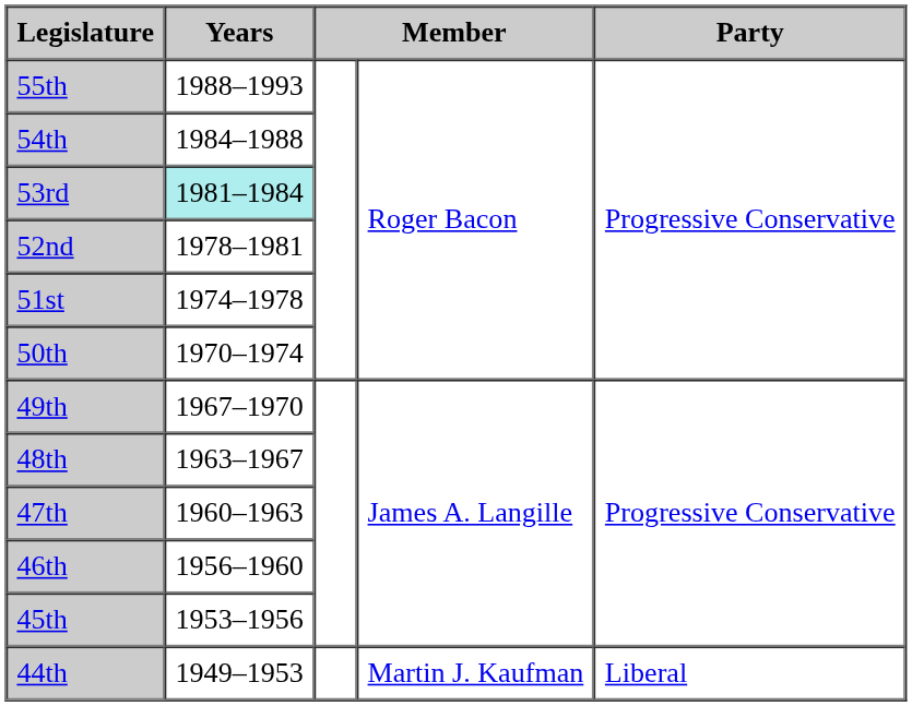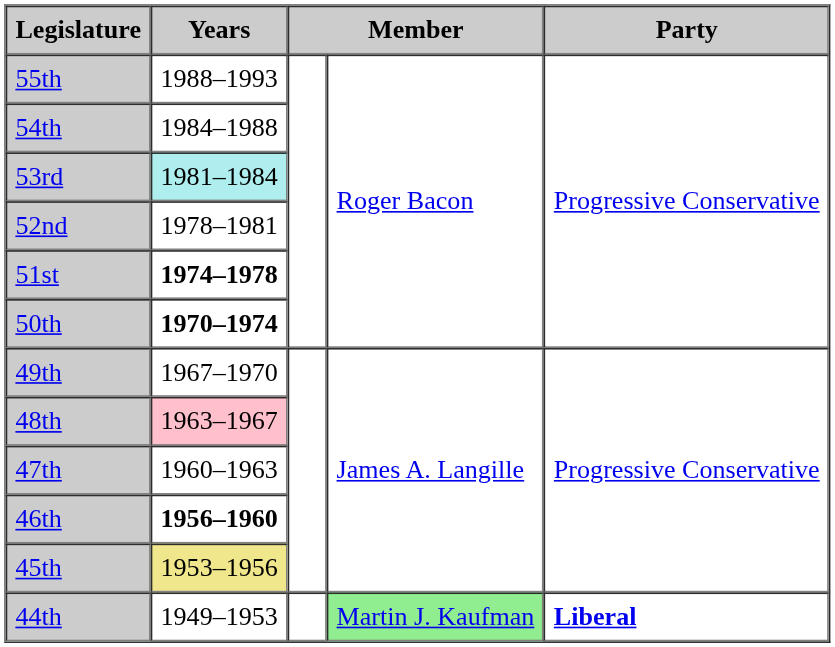51st | Years: normal -> bold
50th | Years: normal -> bold
48th | Years: no background -> pink background
46th | Years: normal -> bold
45th | Years: no background -> khaki background
44th | column 4: no background -> lightgreen background
44th | Party: normal -> bold
